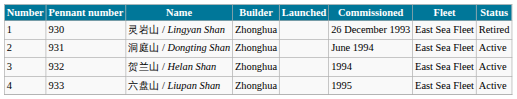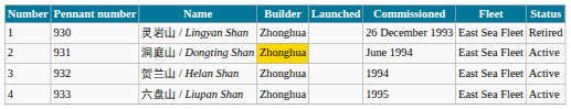洞庭山 / Dongting Shan | Builder: no background -> gold background
